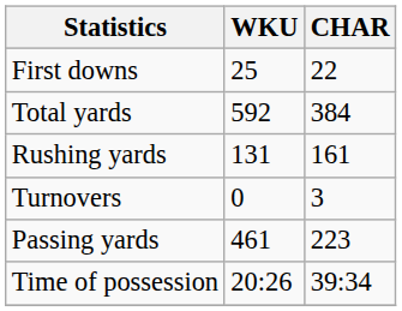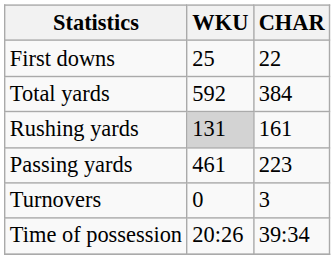Rushing yards | WKU: no background -> lightgrey background
rows swapped: Passing yards <-> Turnovers
